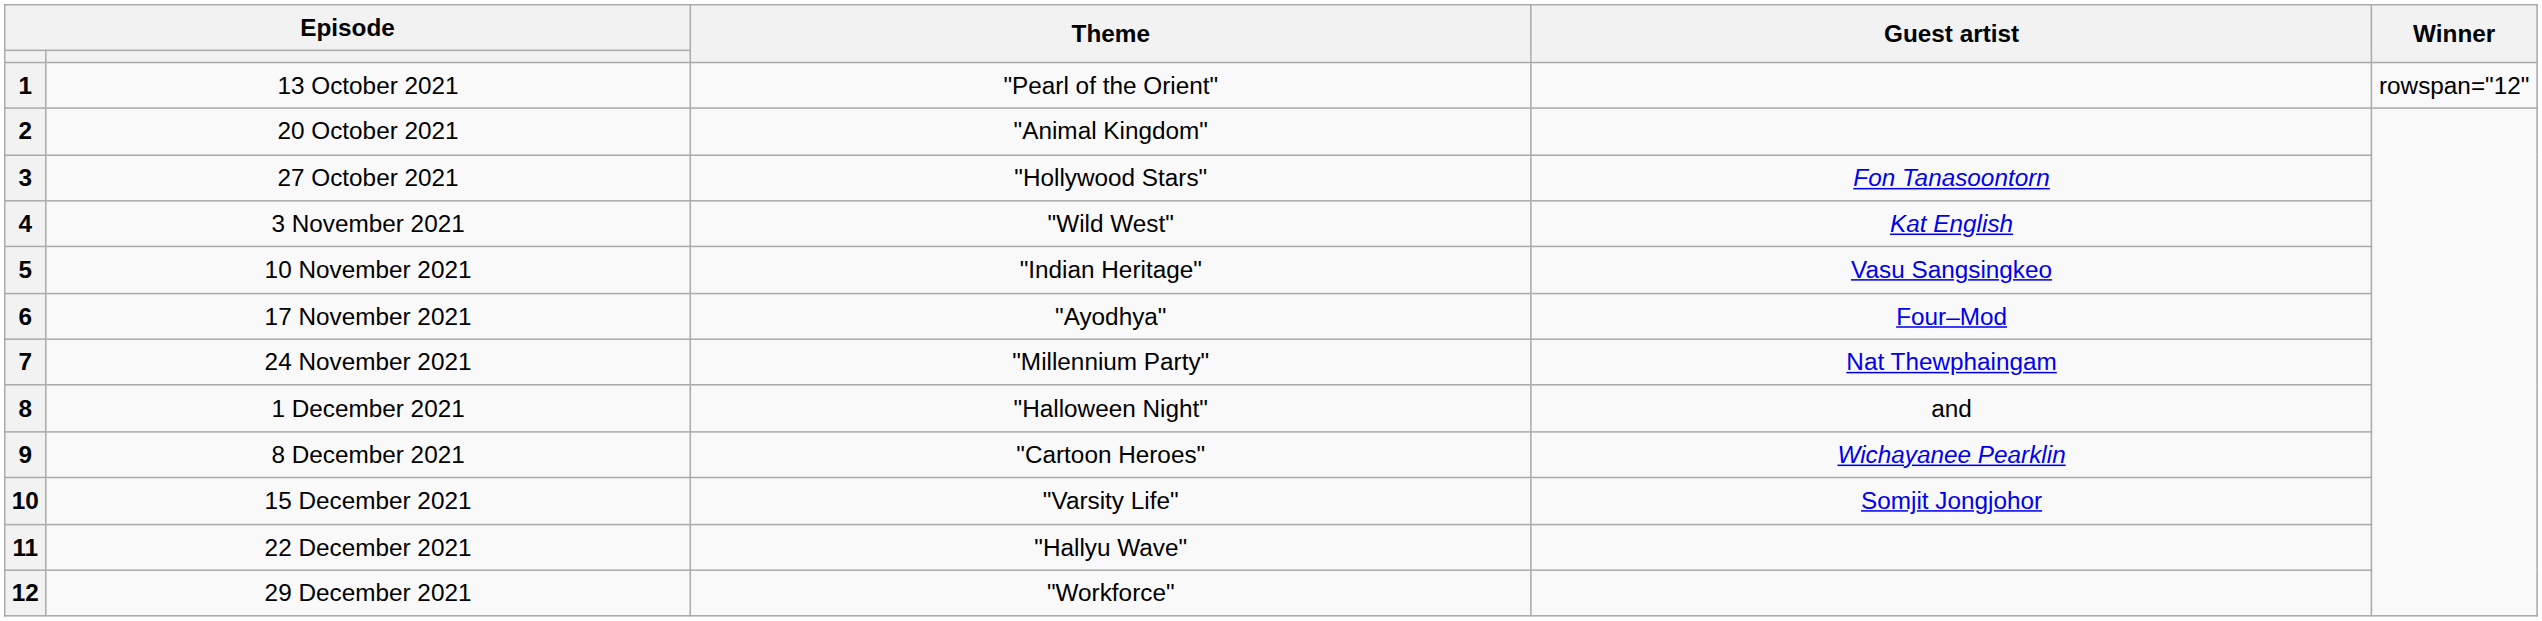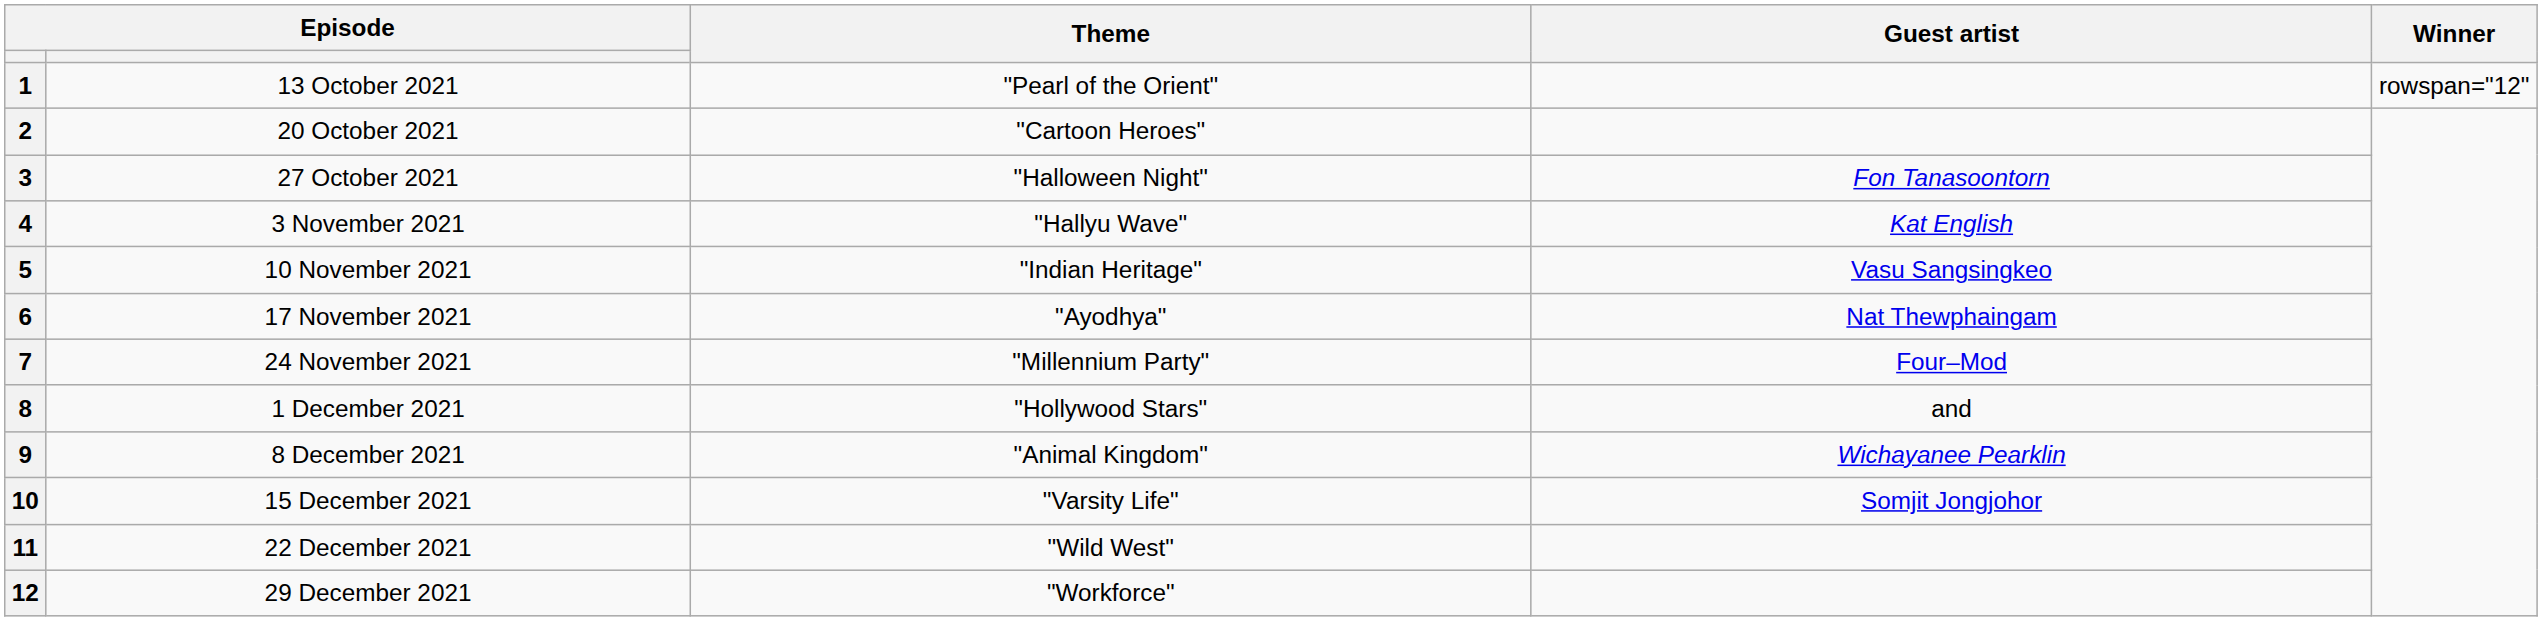2 | Theme: "Animal Kingdom" -> "Cartoon Heroes"
3 | Theme: "Hollywood Stars" -> "Halloween Night"
4 | Theme: "Wild West" -> "Hallyu Wave"
6 | Guest artist: Four–Mod -> Nat Thewphaingam
7 | Guest artist: Nat Thewphaingam -> Four–Mod
8 | Theme: "Halloween Night" -> "Hollywood Stars"
9 | Theme: "Cartoon Heroes" -> "Animal Kingdom"
11 | Theme: "Hallyu Wave" -> "Wild West"
